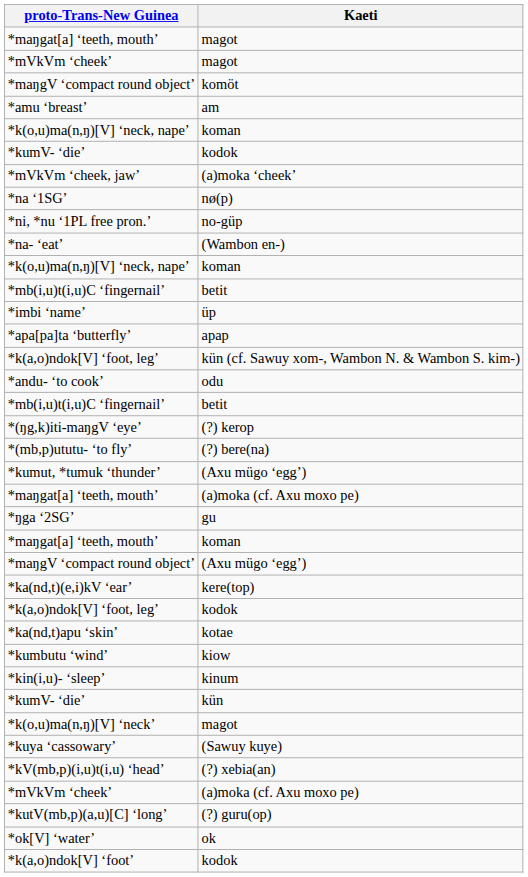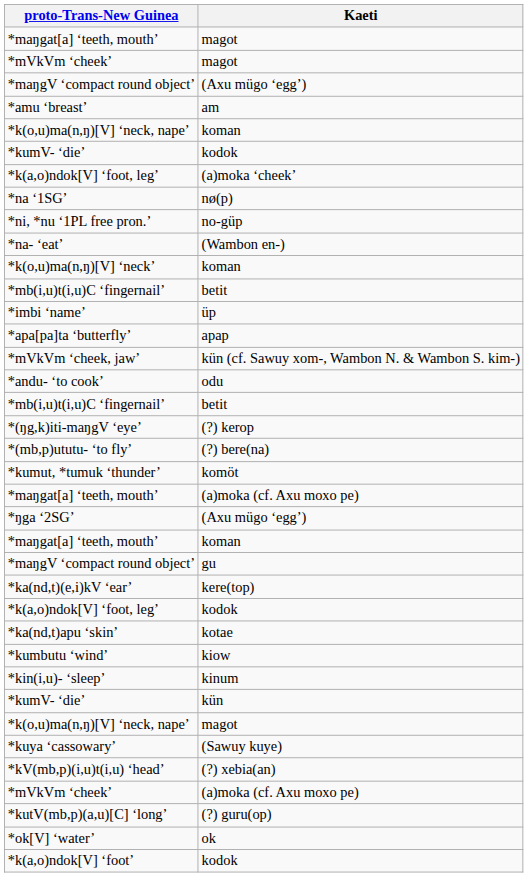row 4 | Kaeti: komöt -> (Axu mügo ‘egg’)
row 8 | proto-Trans-New Guinea: *mVkVm ‘cheek, jaw’ -> *k(a,o)ndok[V] ‘foot, leg’
row 12 | proto-Trans-New Guinea: *k(o,u)ma(n,ŋ)[V] ‘neck, nape’ -> *k(o,u)ma(n,ŋ)[V] ‘neck’
row 16 | proto-Trans-New Guinea: *k(a,o)ndok[V] ‘foot, leg’ -> *mVkVm ‘cheek, jaw’
row 21 | Kaeti: (Axu mügo ‘egg’) -> komöt
row 23 | Kaeti: gu -> (Axu mügo ‘egg’)
row 25 | Kaeti: (Axu mügo ‘egg’) -> gu
row 32 | proto-Trans-New Guinea: *k(o,u)ma(n,ŋ)[V] ‘neck’ -> *k(o,u)ma(n,ŋ)[V] ‘neck, nape’
